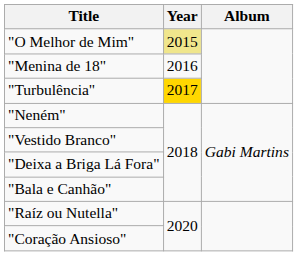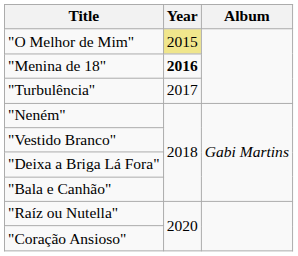"Menina de 18" | Year: normal -> bold
"Turbulência" | Year: gold background -> no background
